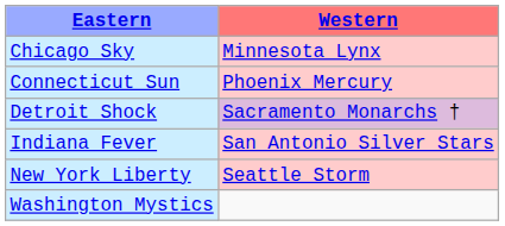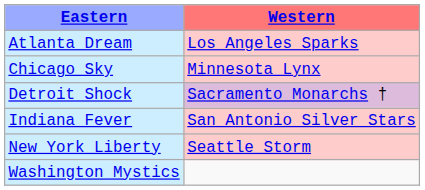+ row: Atlanta Dream | Los Angeles Sparks
- row: Connecticut Sun | Phoenix Mercury
